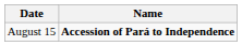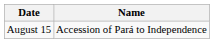August 15 | Name: bold -> normal
